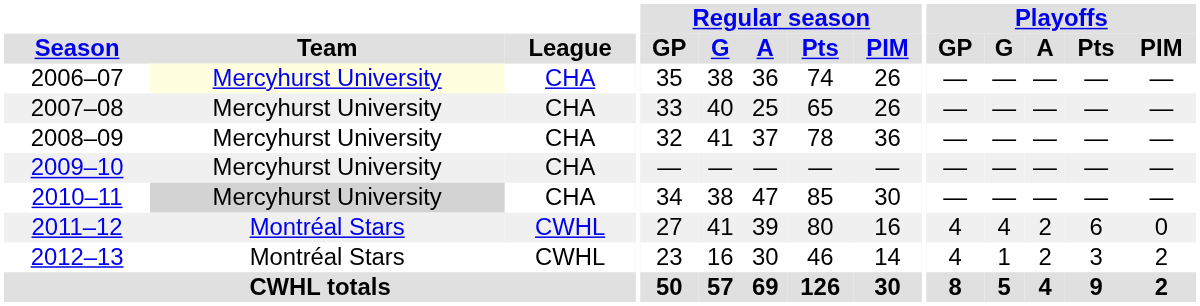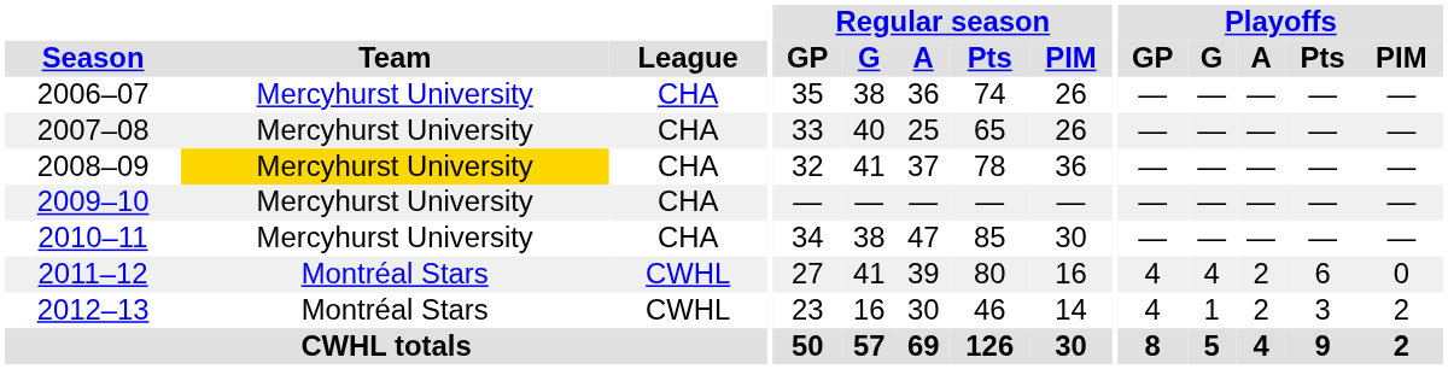2006–07 | Team: lightyellow background -> no background
2008–09 | Team: no background -> gold background
2010–11 | Team: lightgrey background -> no background
